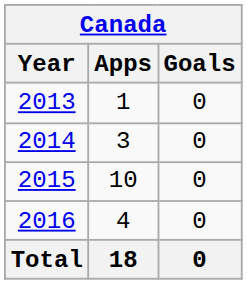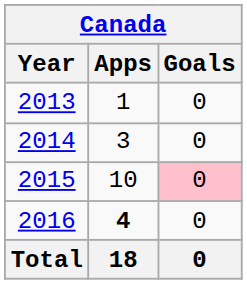2015 | Goals: no background -> pink background
2016 | Apps: normal -> bold
